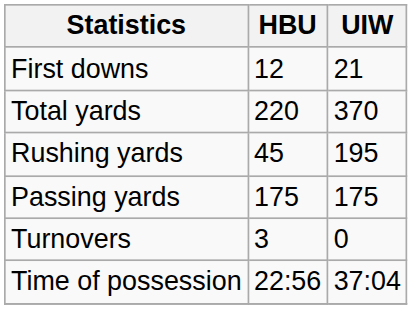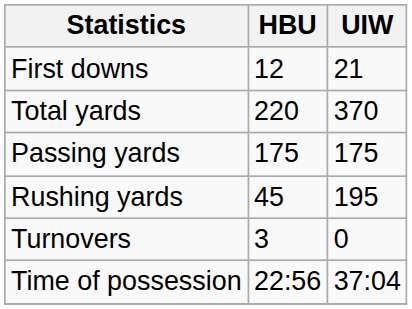rows swapped: Rushing yards <-> Passing yards
